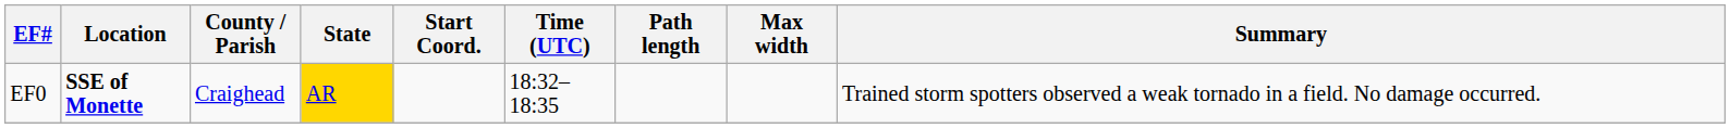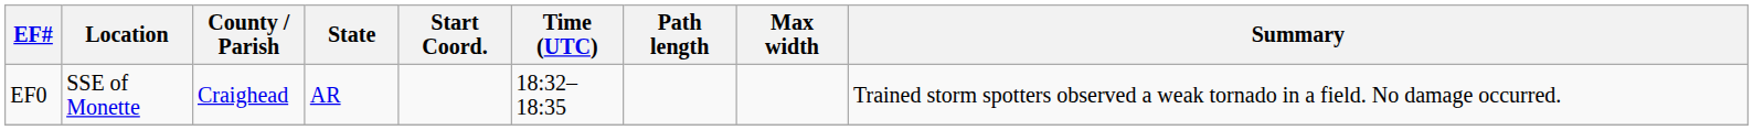EF0 | Location: bold -> normal
EF0 | State: gold background -> no background
